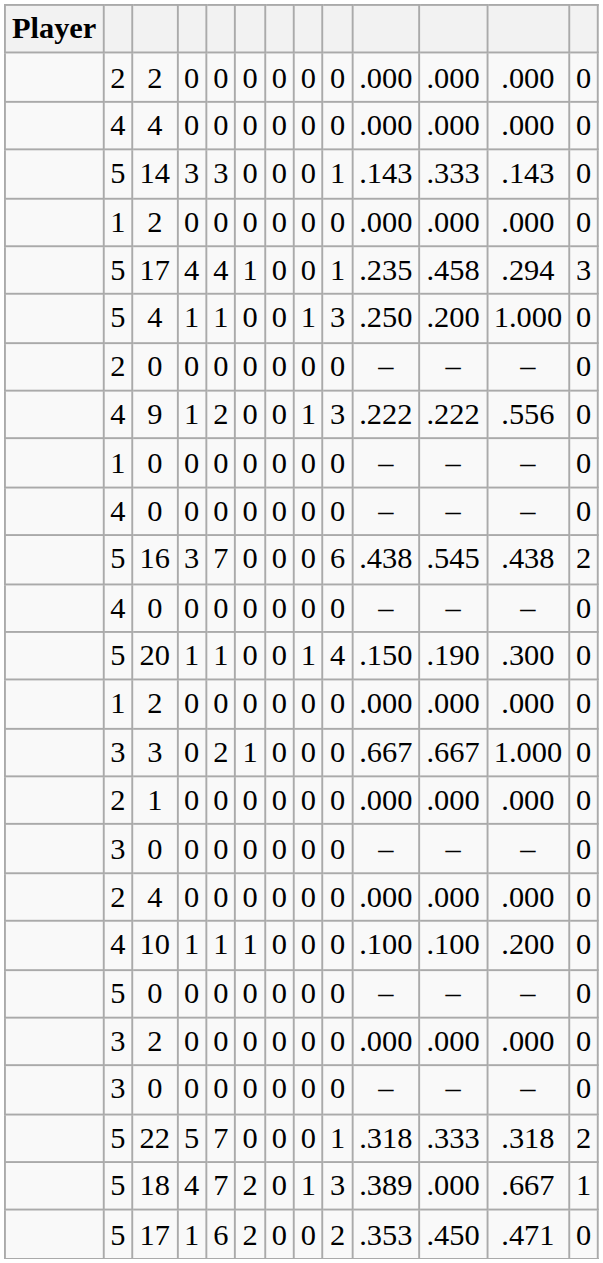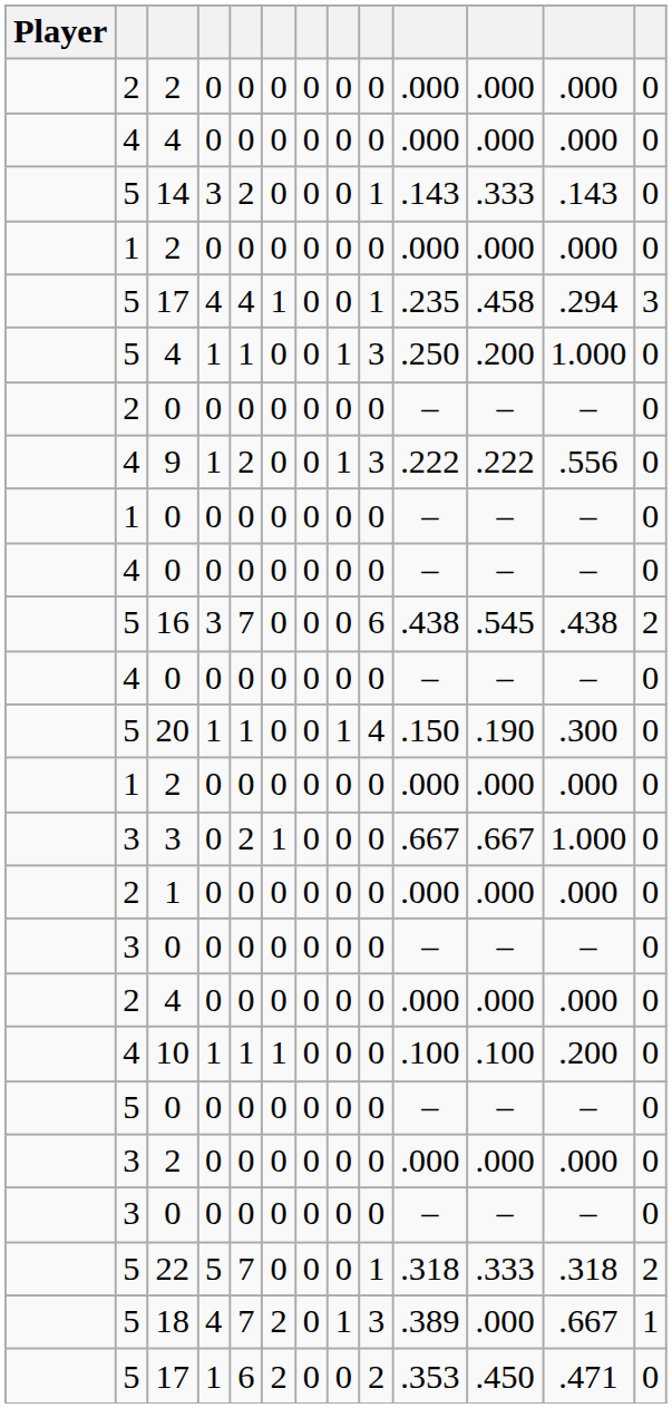14 | column 5: 3 -> 2
